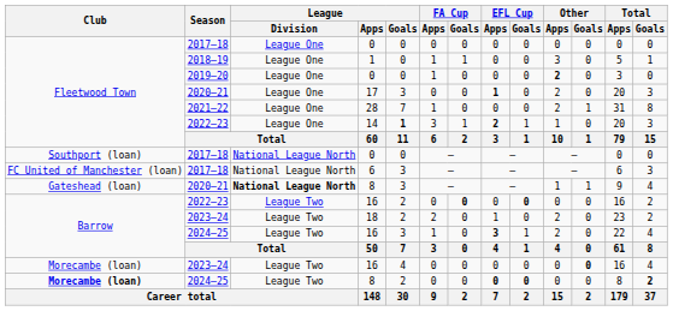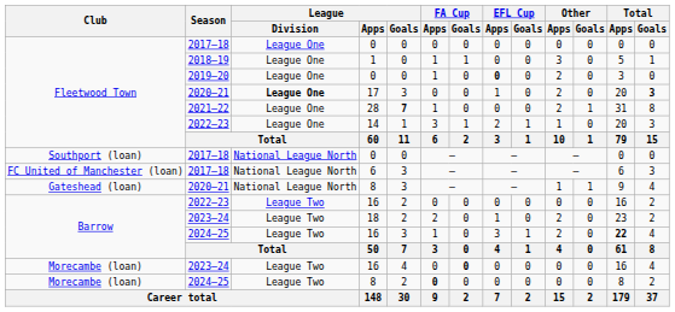2019–20 / 0 | EFL Cup / Apps: normal -> bold
2019–20 / 0 | Other / Apps: bold -> normal
17 | League / Division: normal -> bold
17 | EFL Cup / Apps: bold -> normal
17 | Total / Goals: normal -> bold
28 | League / Goals: normal -> bold
14 | League / Goals: bold -> normal
14 | EFL Cup / Apps: bold -> normal
2020–21 / 8 | League / Division: bold -> normal
2022–23 / 16 | FA Cup / Goals: bold -> normal
2022–23 / 16 | EFL Cup / Goals: bold -> normal
2024–25 / 16 | EFL Cup / Apps: bold -> normal
2024–25 / 16 | Total / Apps: normal -> bold
2023–24 / 16 | FA Cup / Goals: normal -> bold
2023–24 / 16 | Other / Goals: bold -> normal
2024–25 / 8 | Club: bold -> normal
2024–25 / 8 | FA Cup / Apps: normal -> bold
2024–25 / 8 | EFL Cup / Apps: bold -> normal
2024–25 / 8 | EFL Cup / Goals: bold -> normal
2024–25 / 8 | Total / Goals: bold -> normal
